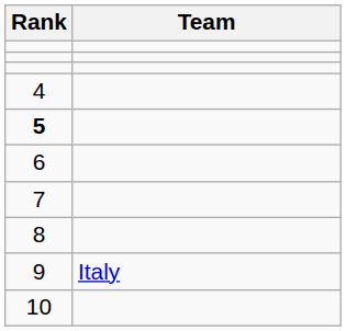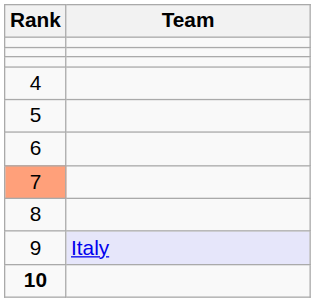row 6 | Rank: bold -> normal
row 8 | Rank: no background -> lightsalmon background
row 10 | Team: no background -> lavender background
row 11 | Rank: normal -> bold
